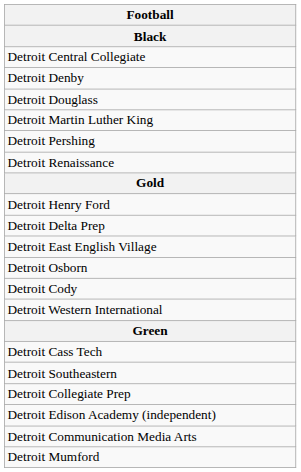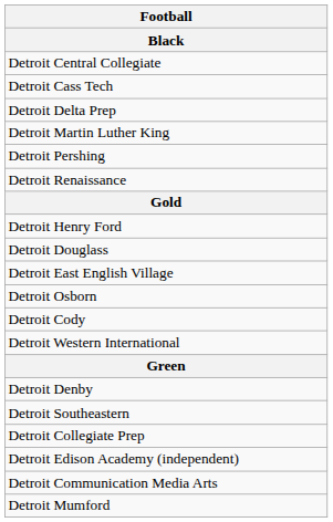row 4 | column 1: Detroit Denby -> Detroit Cass Tech
row 5 | column 1: Detroit Douglass -> Detroit Delta Prep
row 11 | column 1: Detroit Delta Prep -> Detroit Douglass
row 17 | column 1: Detroit Cass Tech -> Detroit Denby
